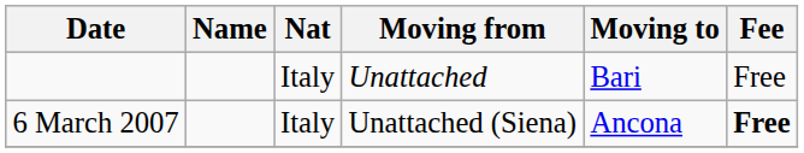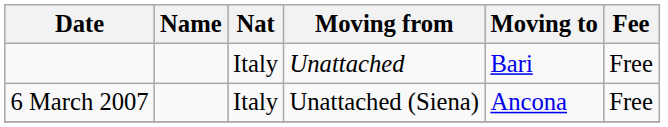6 March 2007 | Fee: bold -> normal
